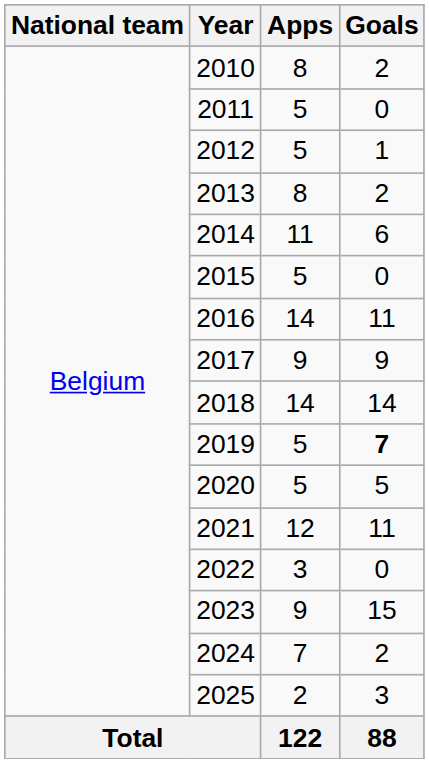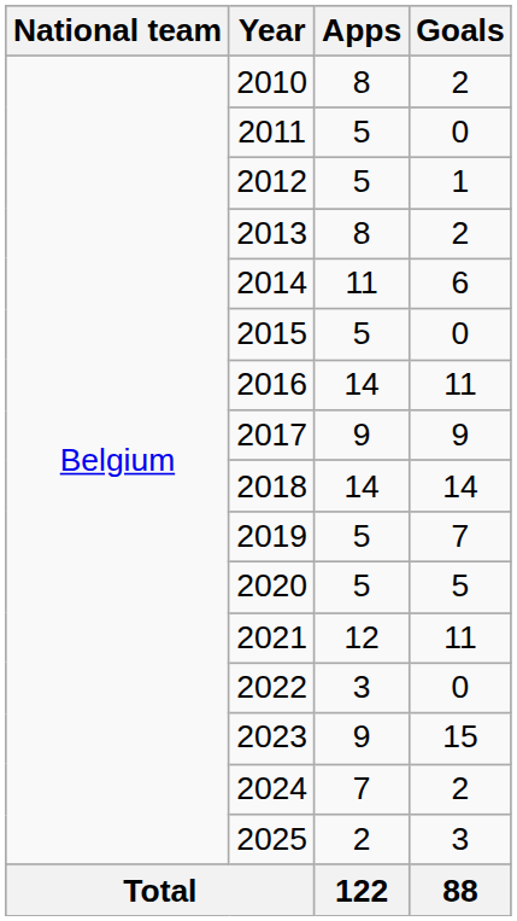2019 | Goals: bold -> normal
